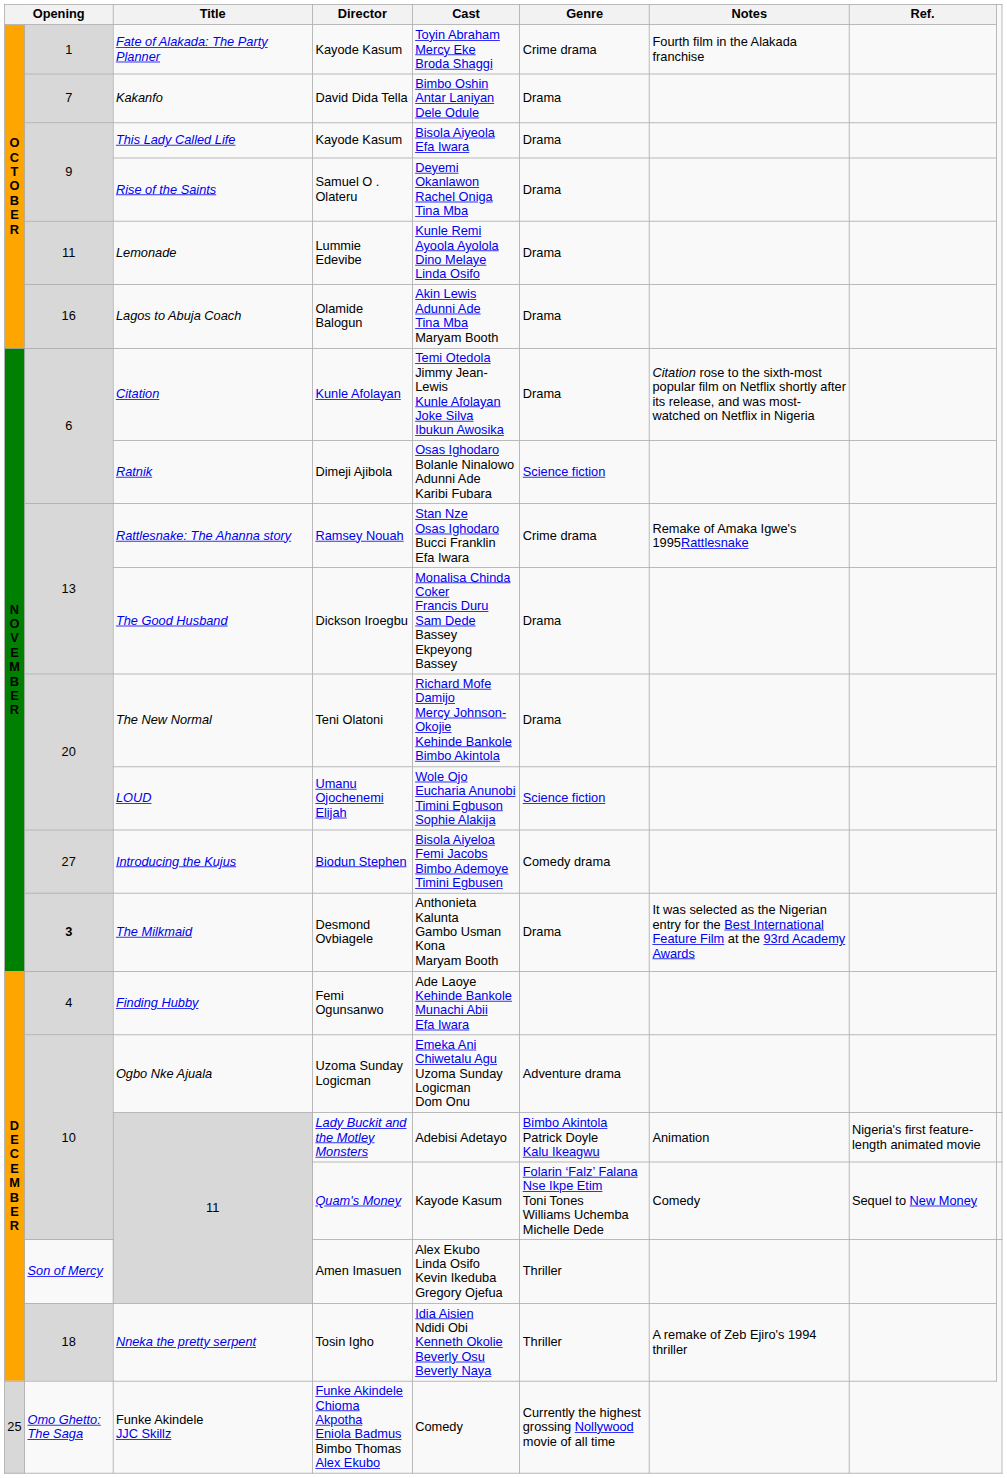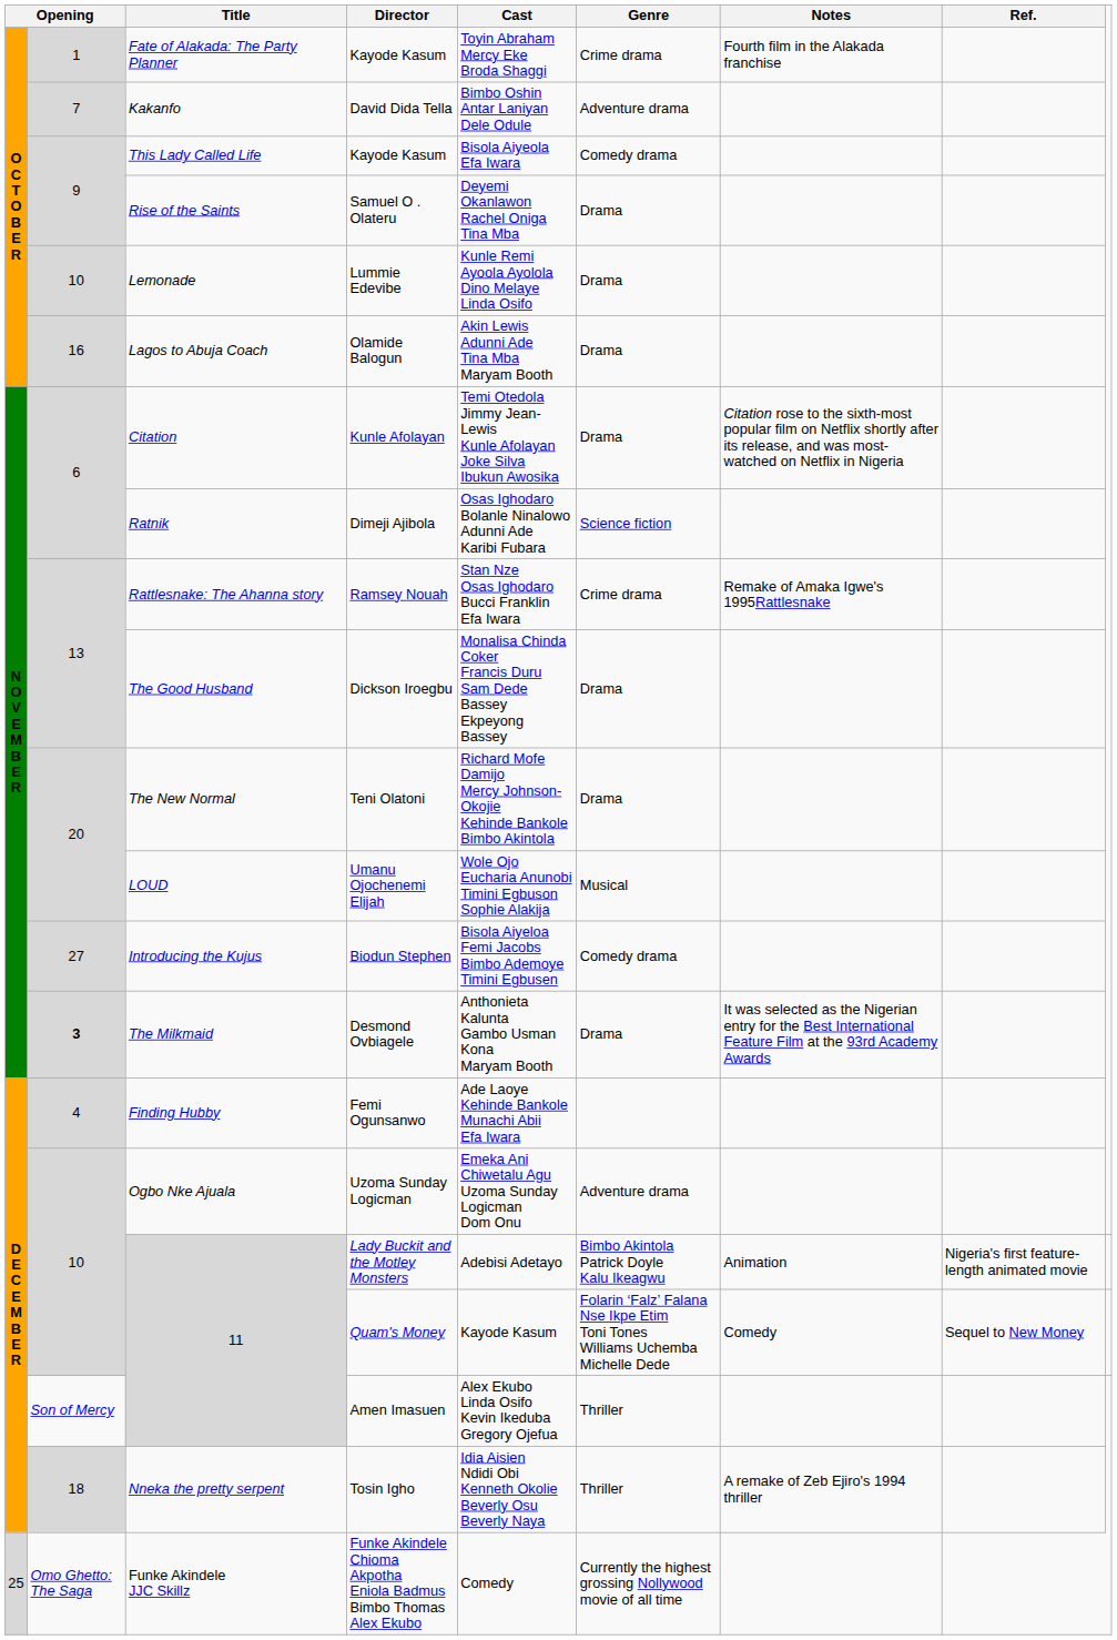David Dida Tella | Genre: Drama -> Adventure drama
This Lady Called Life / Kayode Kasum | Genre: Drama -> Comedy drama
Lummie Edevibe | column 2: 11 -> 10
Umanu Ojochenemi Elijah | Genre: Science fiction -> Musical
